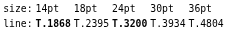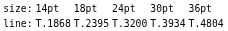line: | column 2: bold -> normal
line: | column 4: bold -> normal
